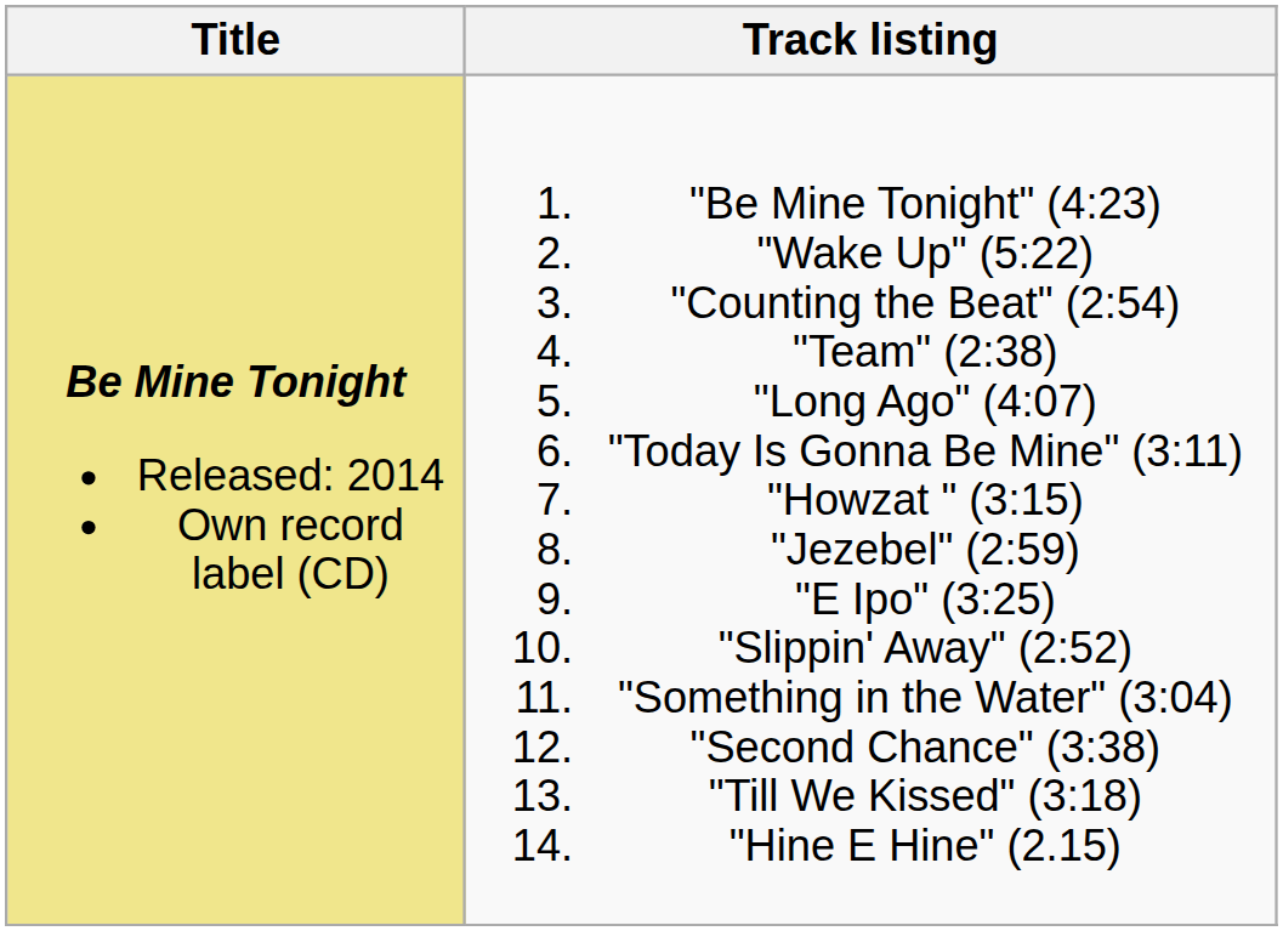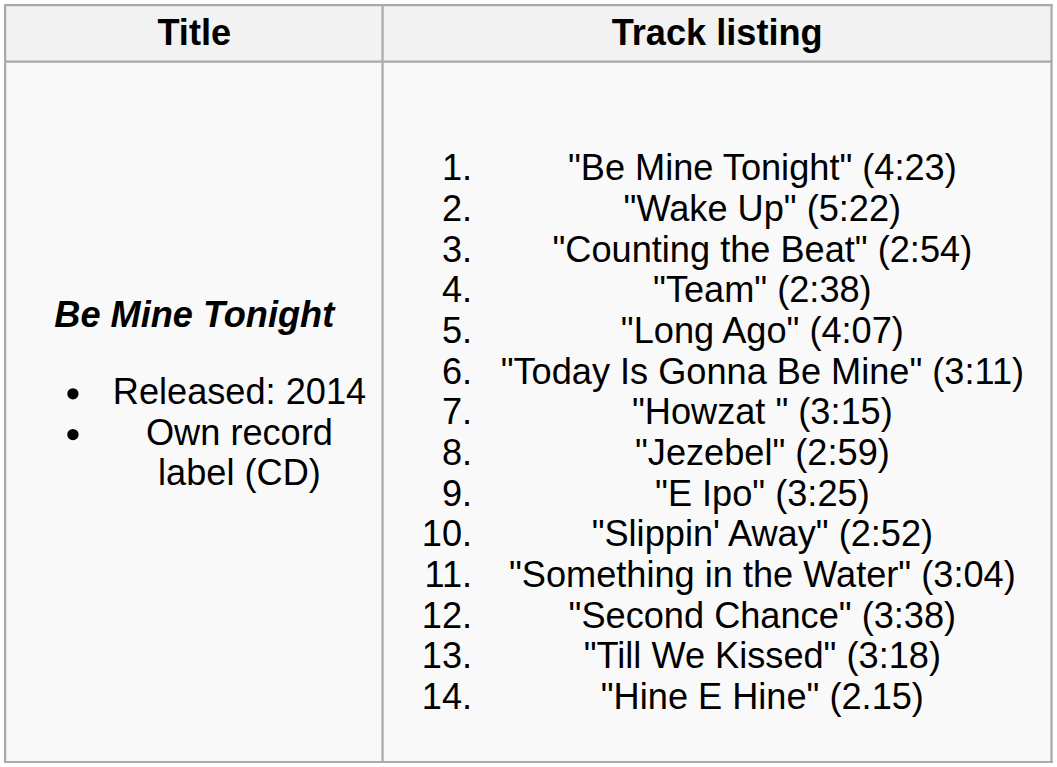Be Mine Tonight Released: 2014 Own record label (CD) | Title: khaki background -> no background
